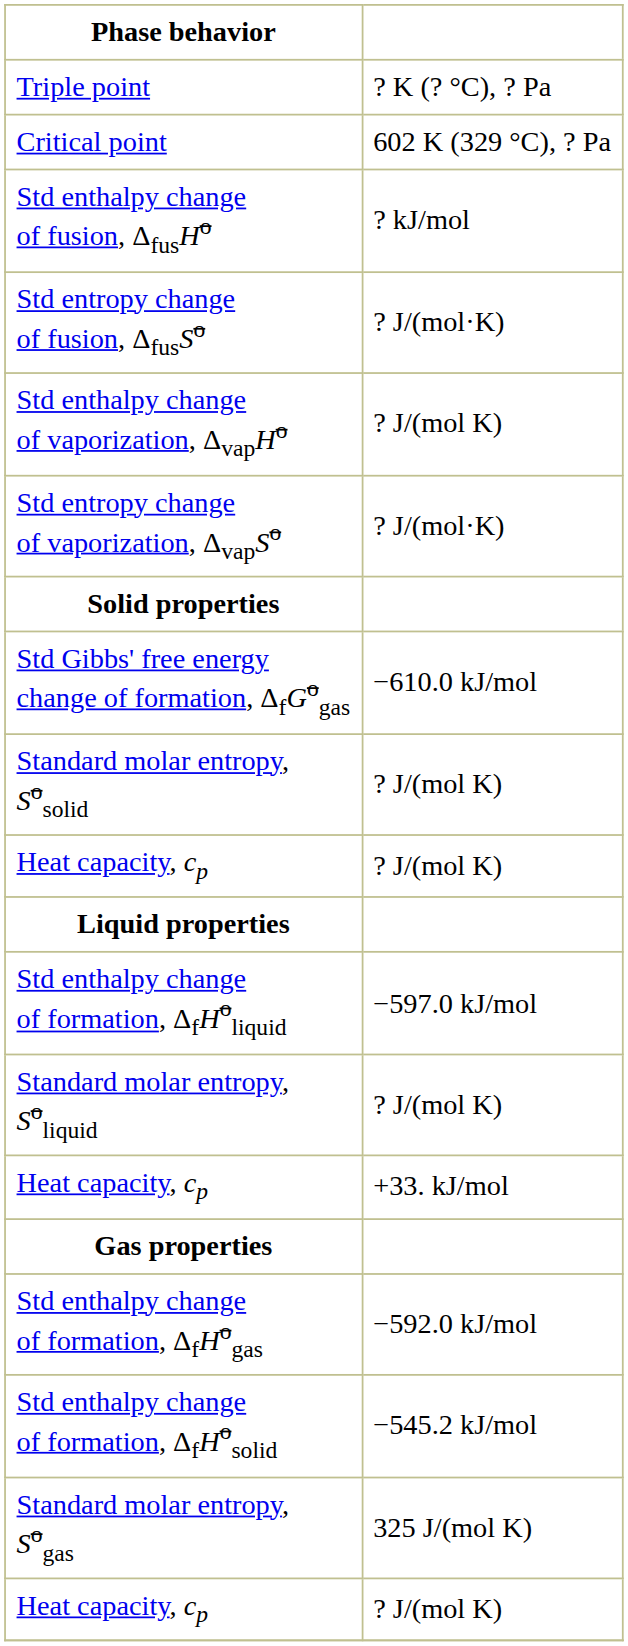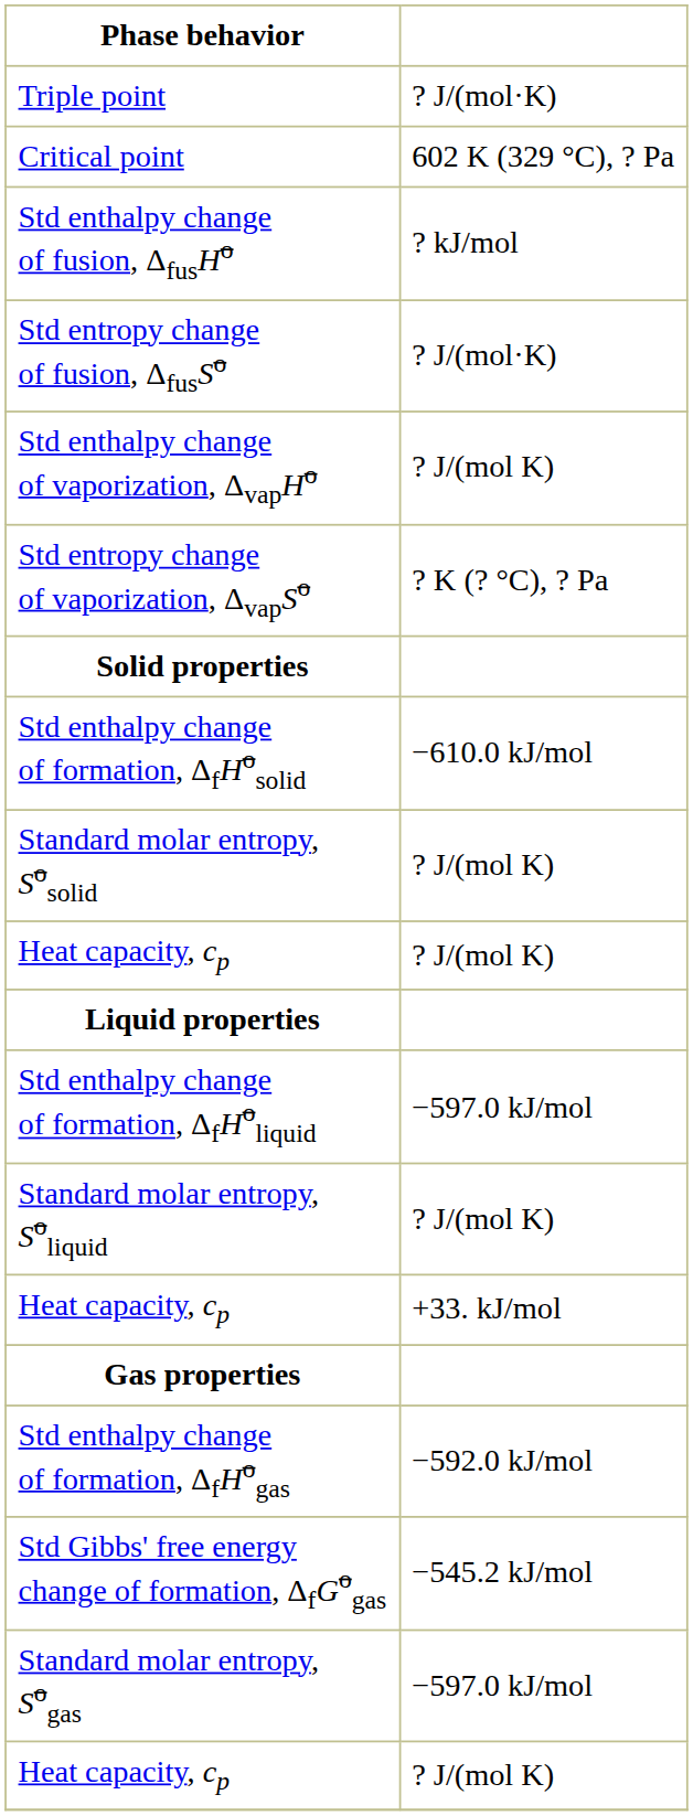row 2 | column 2: ? K (? °C), ? Pa -> ? J/(mol·K)
row 7 | column 2: ? J/(mol·K) -> ? K (? °C), ? Pa
row 9 | Phase behavior: Std Gibbs' free energy change of formation, ΔfGogas -> Std enthalpy change of formation, ΔfHosolid
row 18 | Phase behavior: Std enthalpy change of formation, ΔfHosolid -> Std Gibbs' free energy change of formation, ΔfGogas
row 19 | column 2: 325 J/(mol K) -> −597.0 kJ/mol
